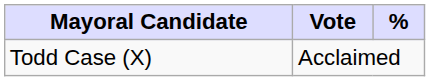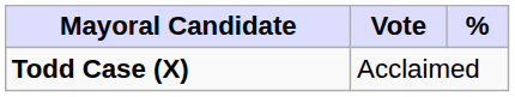Todd Case (X) | Mayoral Candidate: normal -> bold
